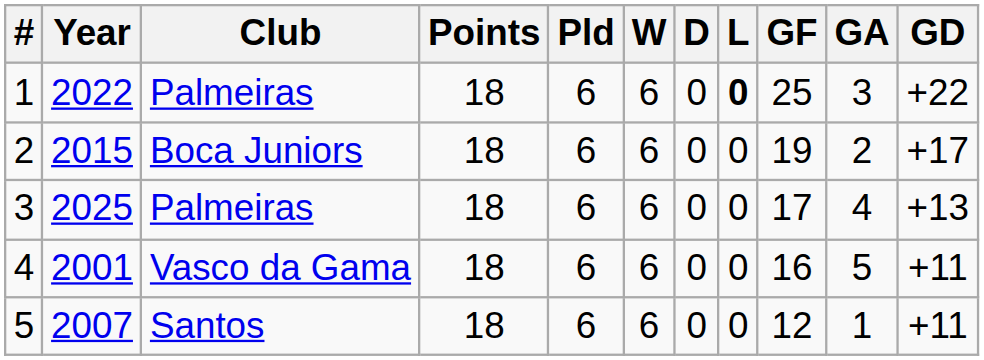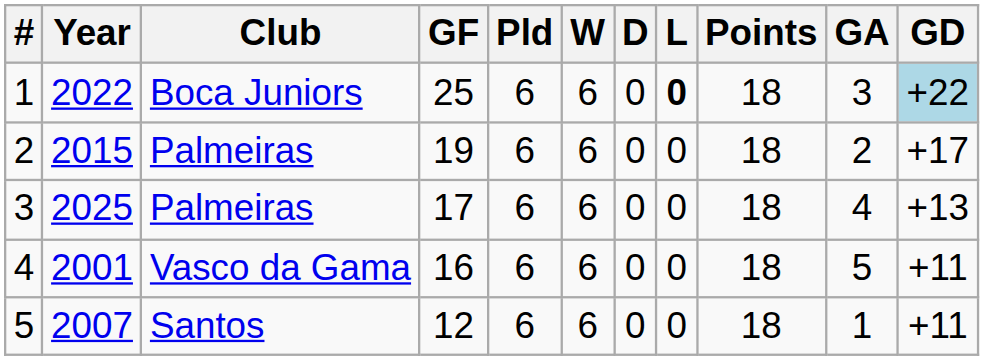columns swapped: Points <-> GF
row 2 | Club: Palmeiras -> Boca Juniors
row 2 | GD: no background -> lightblue background
row 3 | Club: Boca Juniors -> Palmeiras
